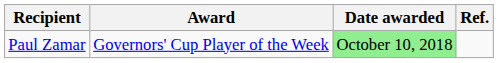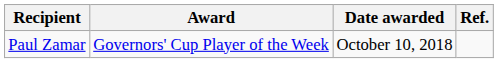Paul Zamar | Date awarded: lightgreen background -> no background
